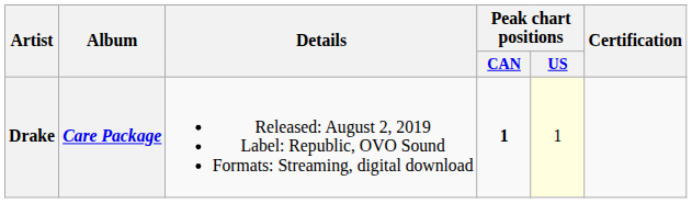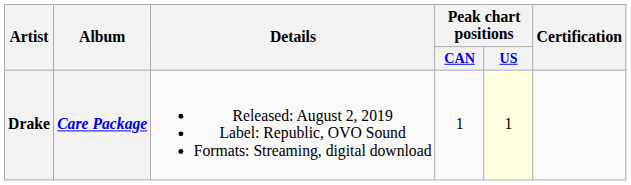Drake | Peak chart positions / CAN: bold -> normal
